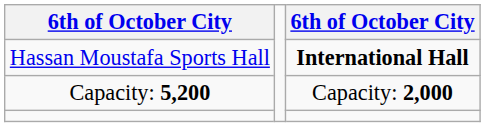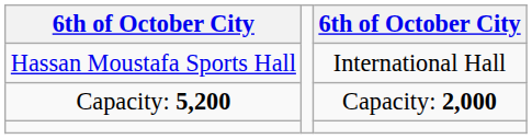Hassan Moustafa Sports Hall | column 3: bold -> normal
